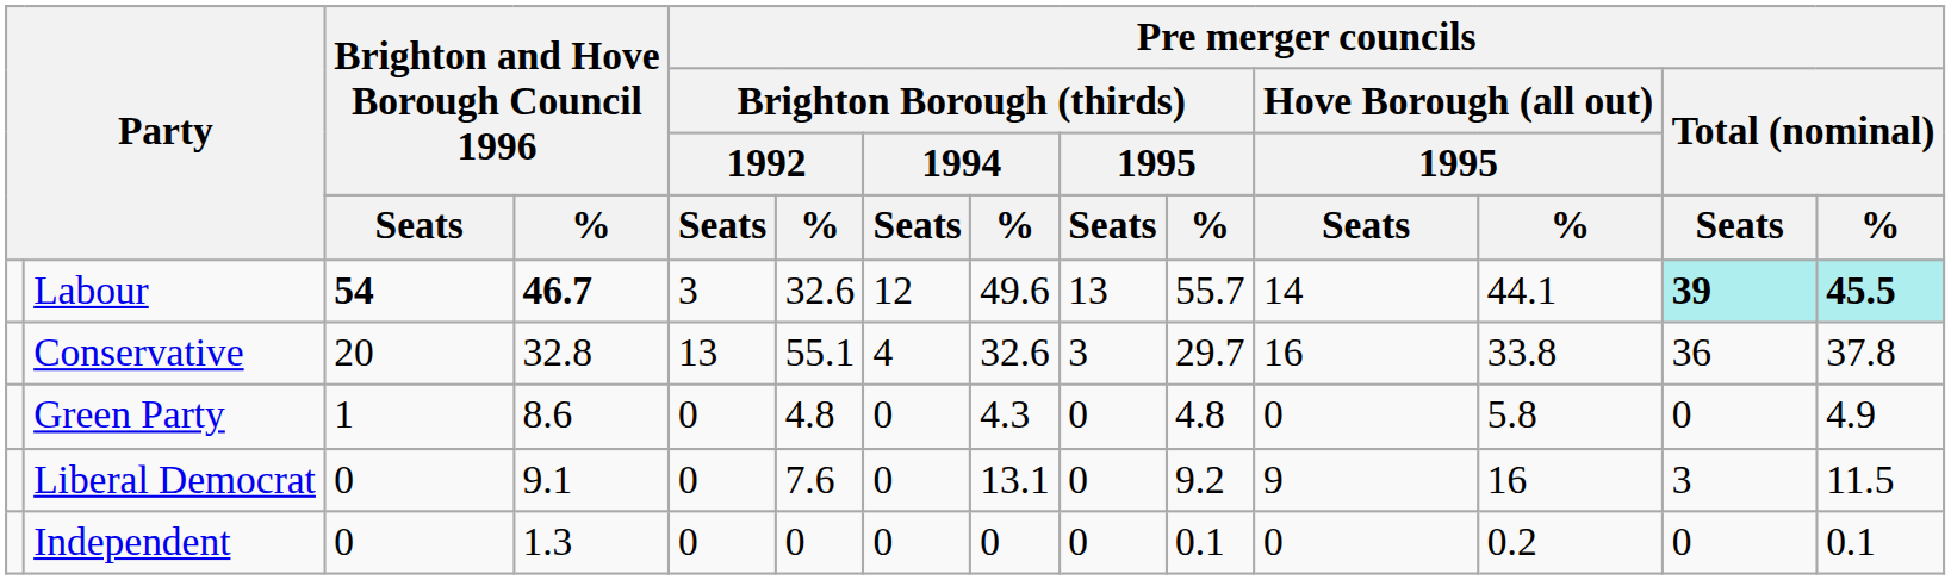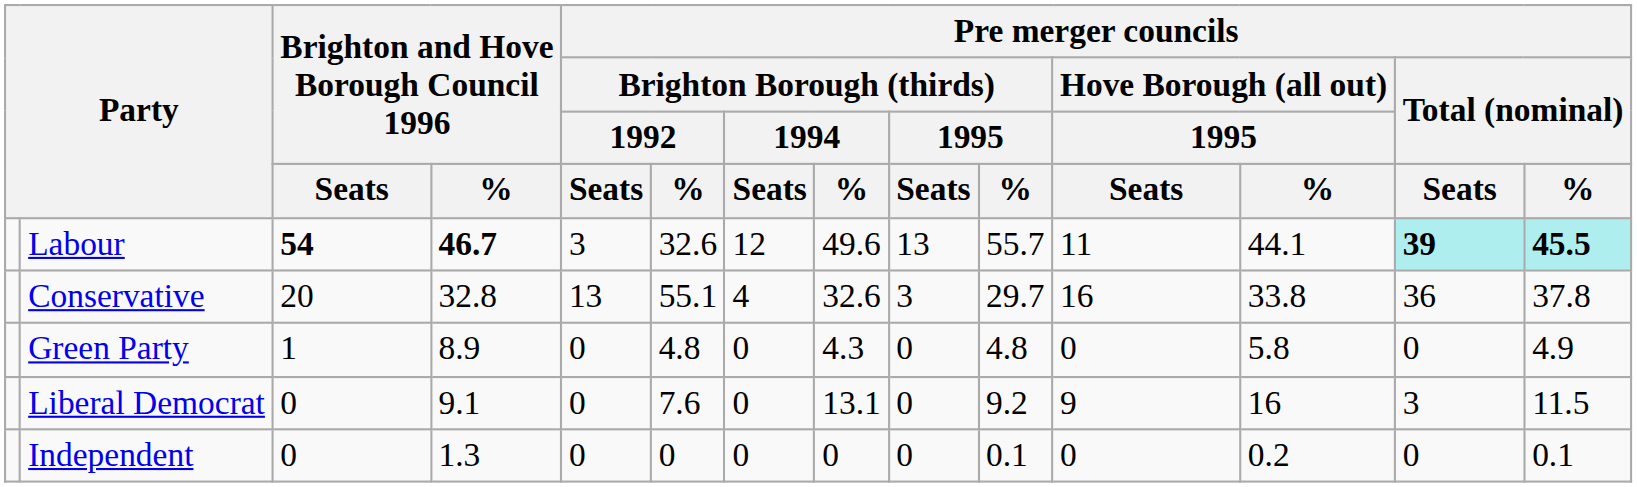Labour | Pre merger councils / Hove Borough (all out) / 1995 / Seats: 14 -> 11
Green Party | Brighton and Hove Borough Council 1996 / %: 8.6 -> 8.9
